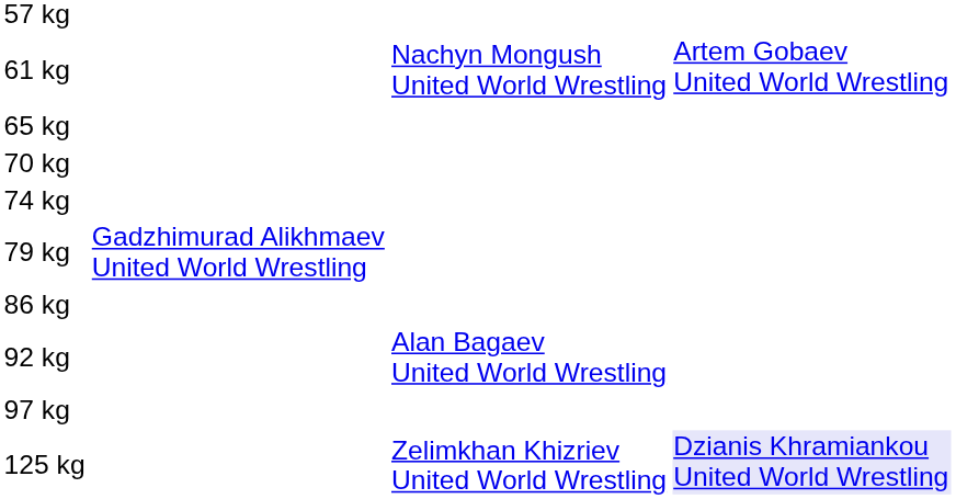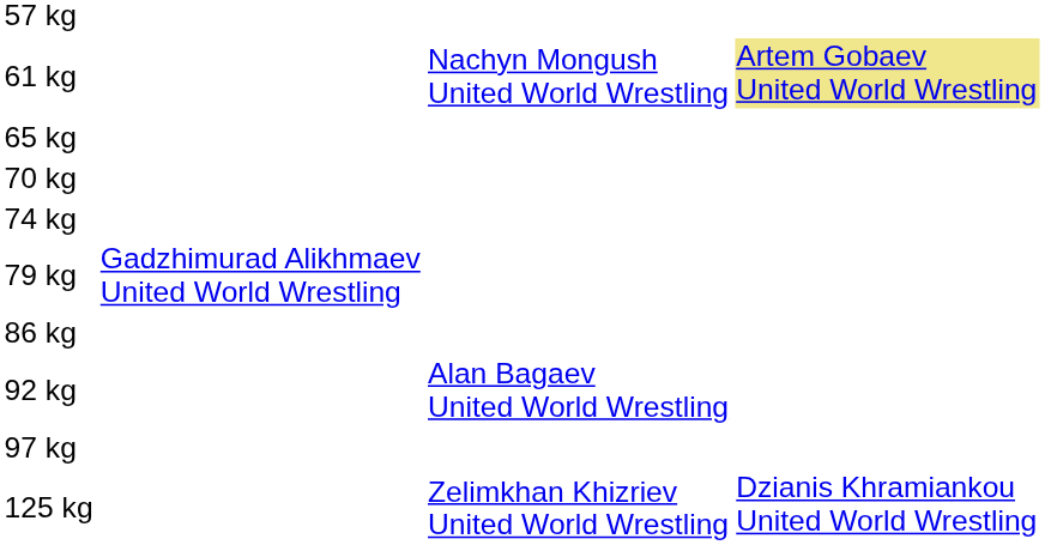61 kg / Artem Gobaev United World Wrestling | column 4: no background -> khaki background
125 kg / Dzianis Khramiankou United World Wrestling | column 4: lavender background -> no background
